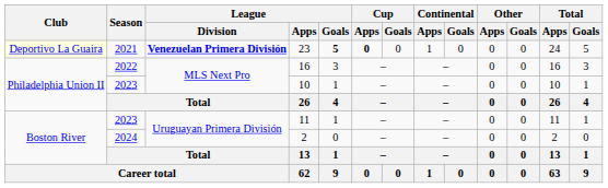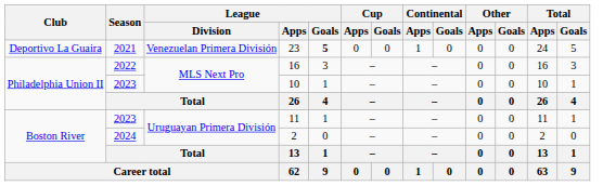23 | Club: lightyellow background -> no background
23 | League / Division: bold -> normal
23 | Cup / Apps: bold -> normal
